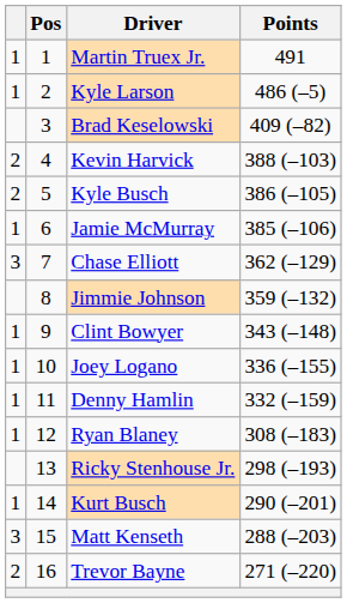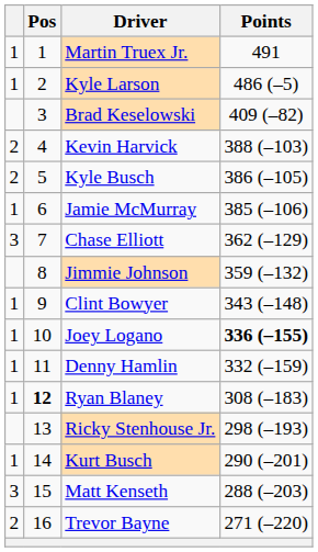Joey Logano | Points: normal -> bold
Ryan Blaney | Pos: normal -> bold
